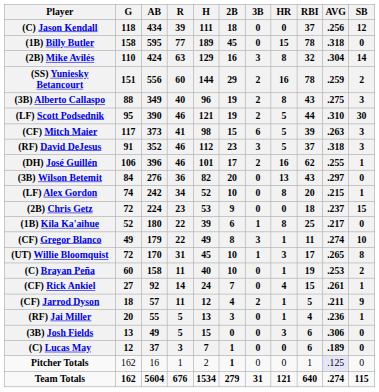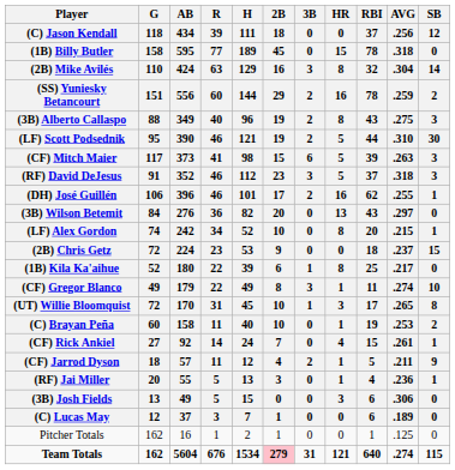row 23 | column 1: bold -> normal
row 23 | column 6: bold -> normal
row 23 | column 10: lavender background -> no background
row 24 | column 6: no background -> pink background
